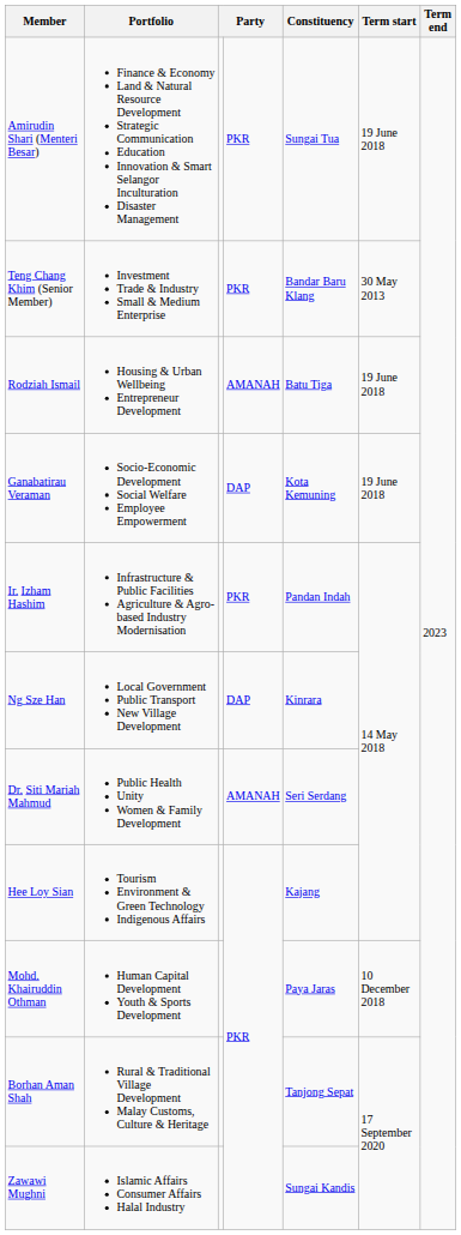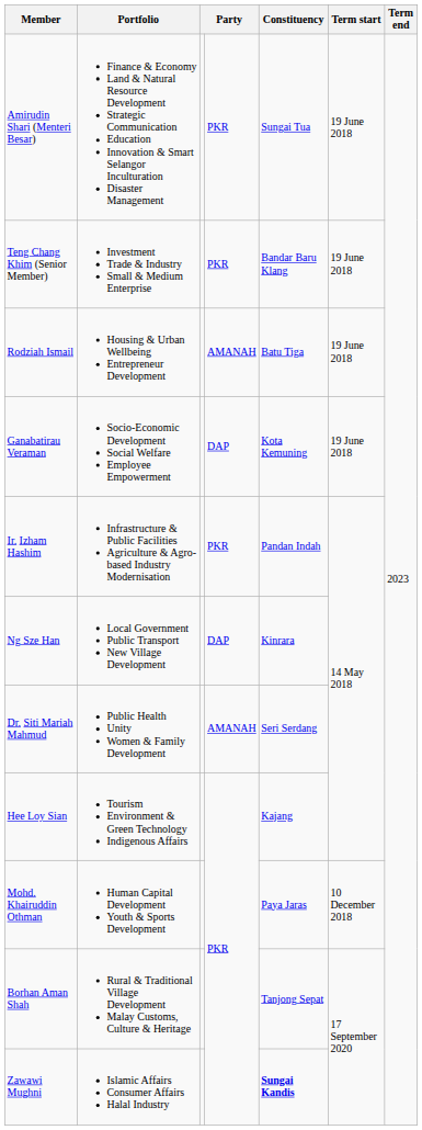Teng Chang Khim (Senior Member) | Term start: 30 May 2013 -> 19 June 2018
Zawawi Mughni | Constituency: normal -> bold
